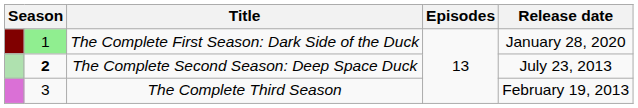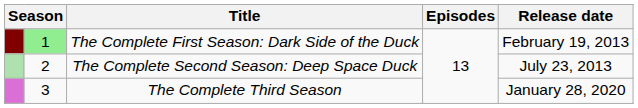The Complete First Season: Dark Side of the Duck | Release date: January 28, 2020 -> February 19, 2013
The Complete Second Season: Deep Space Duck | column 2: bold -> normal
The Complete Third Season | Release date: February 19, 2013 -> January 28, 2020
